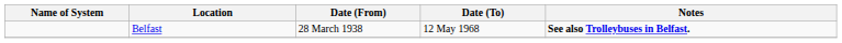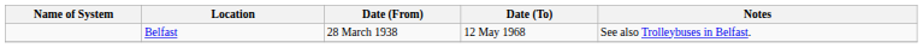Belfast | Notes: bold -> normal
